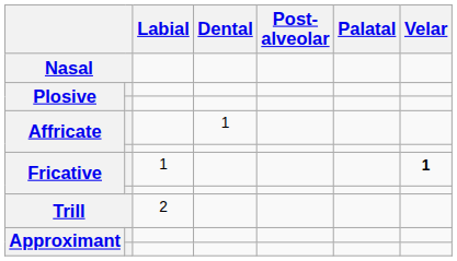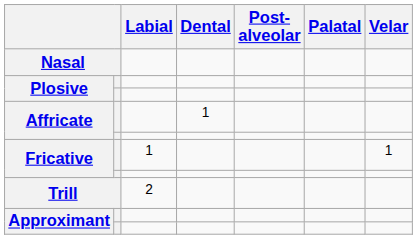Fricative / 1 | Velar: bold -> normal
